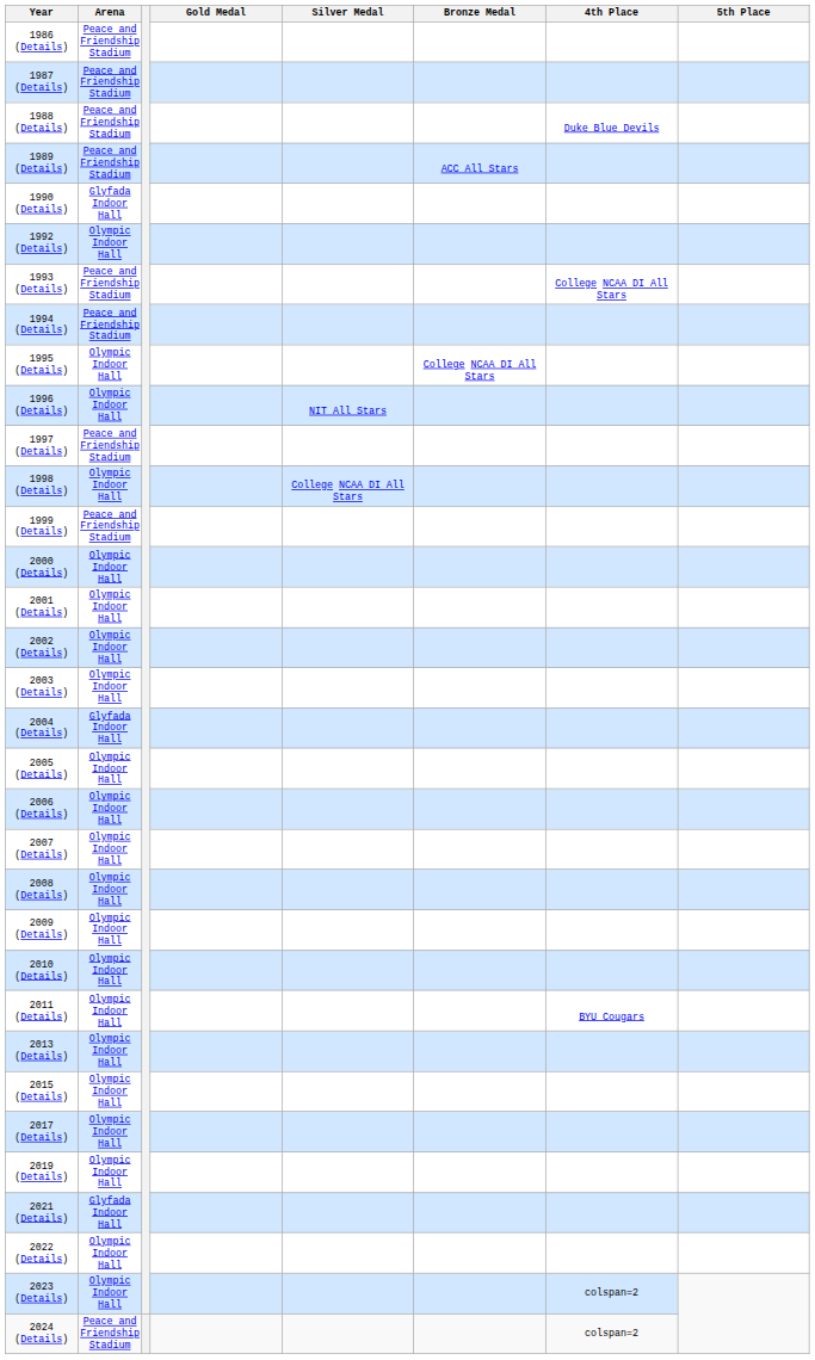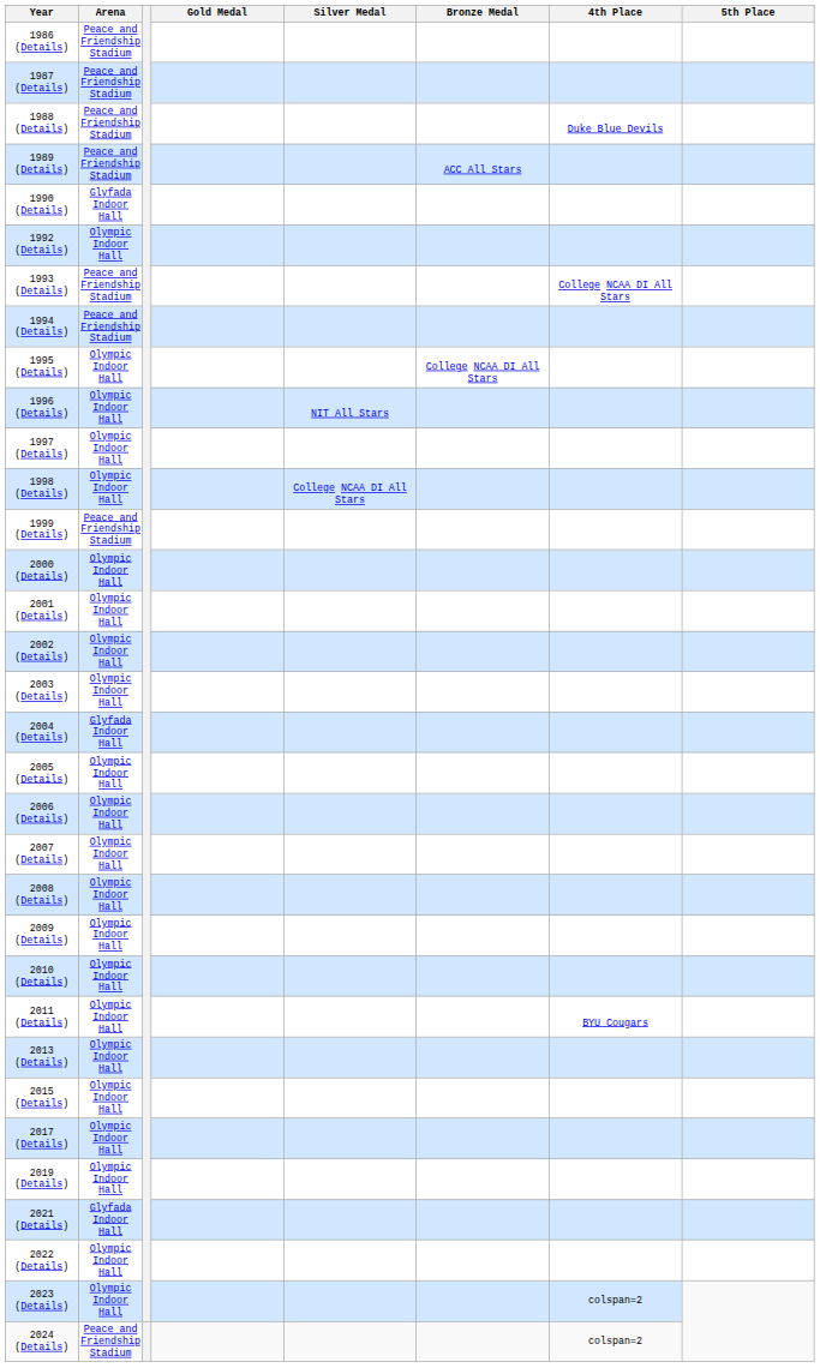1997 (Details) | Arena: Peace and Friendship Stadium -> Olympic Indoor Hall
